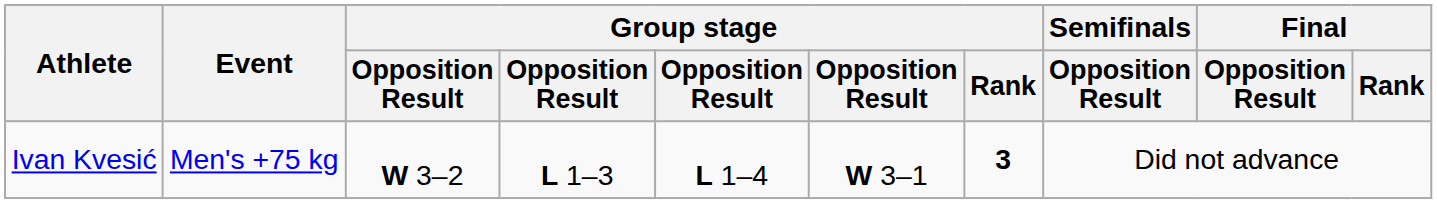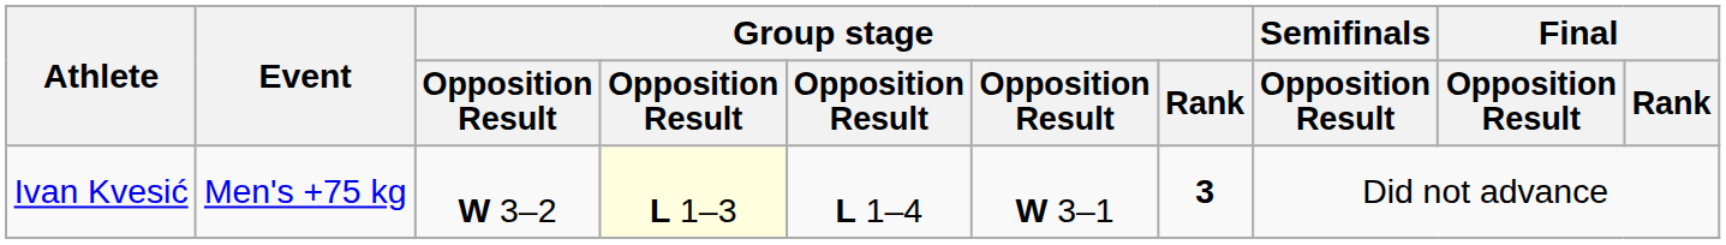Ivan Kvesić | column 4: no background -> lightyellow background
